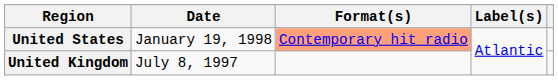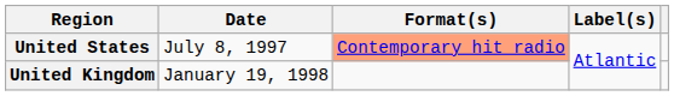United States | Date: January 19, 1998 -> July 8, 1997
United Kingdom | Date: July 8, 1997 -> January 19, 1998
